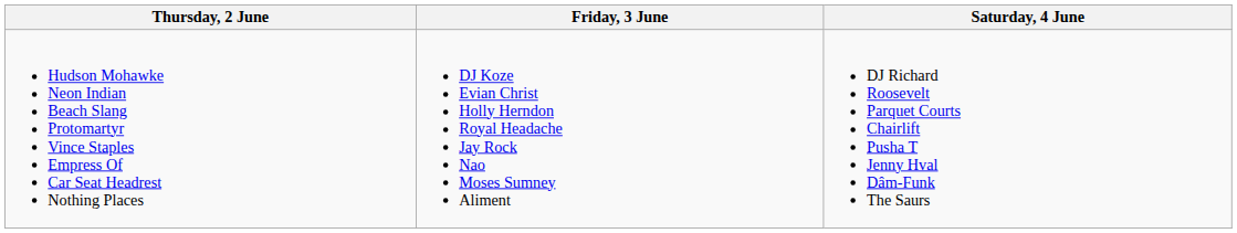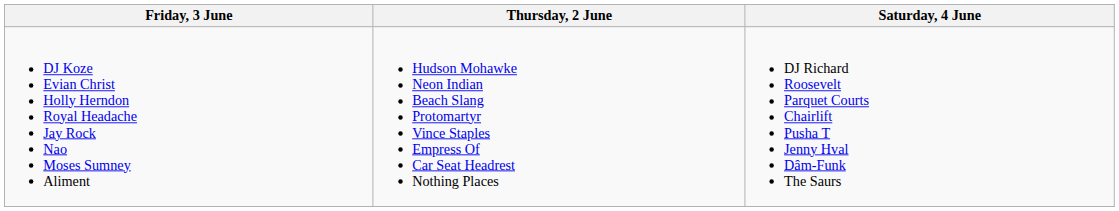columns swapped: Thursday, 2 June <-> Friday, 3 June
